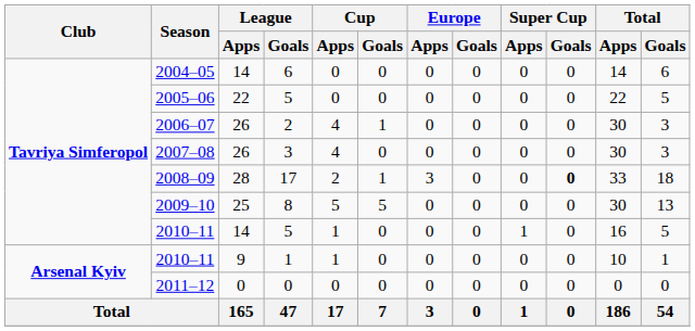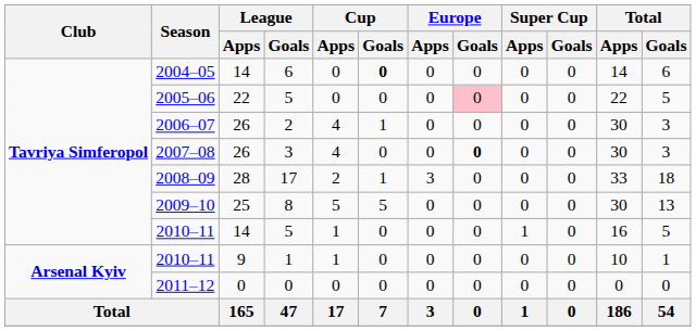2004–05 | Cup / Goals: normal -> bold
2005–06 | Europe / Goals: no background -> pink background
2007–08 | Europe / Goals: normal -> bold
2008–09 | Super Cup / Goals: bold -> normal
